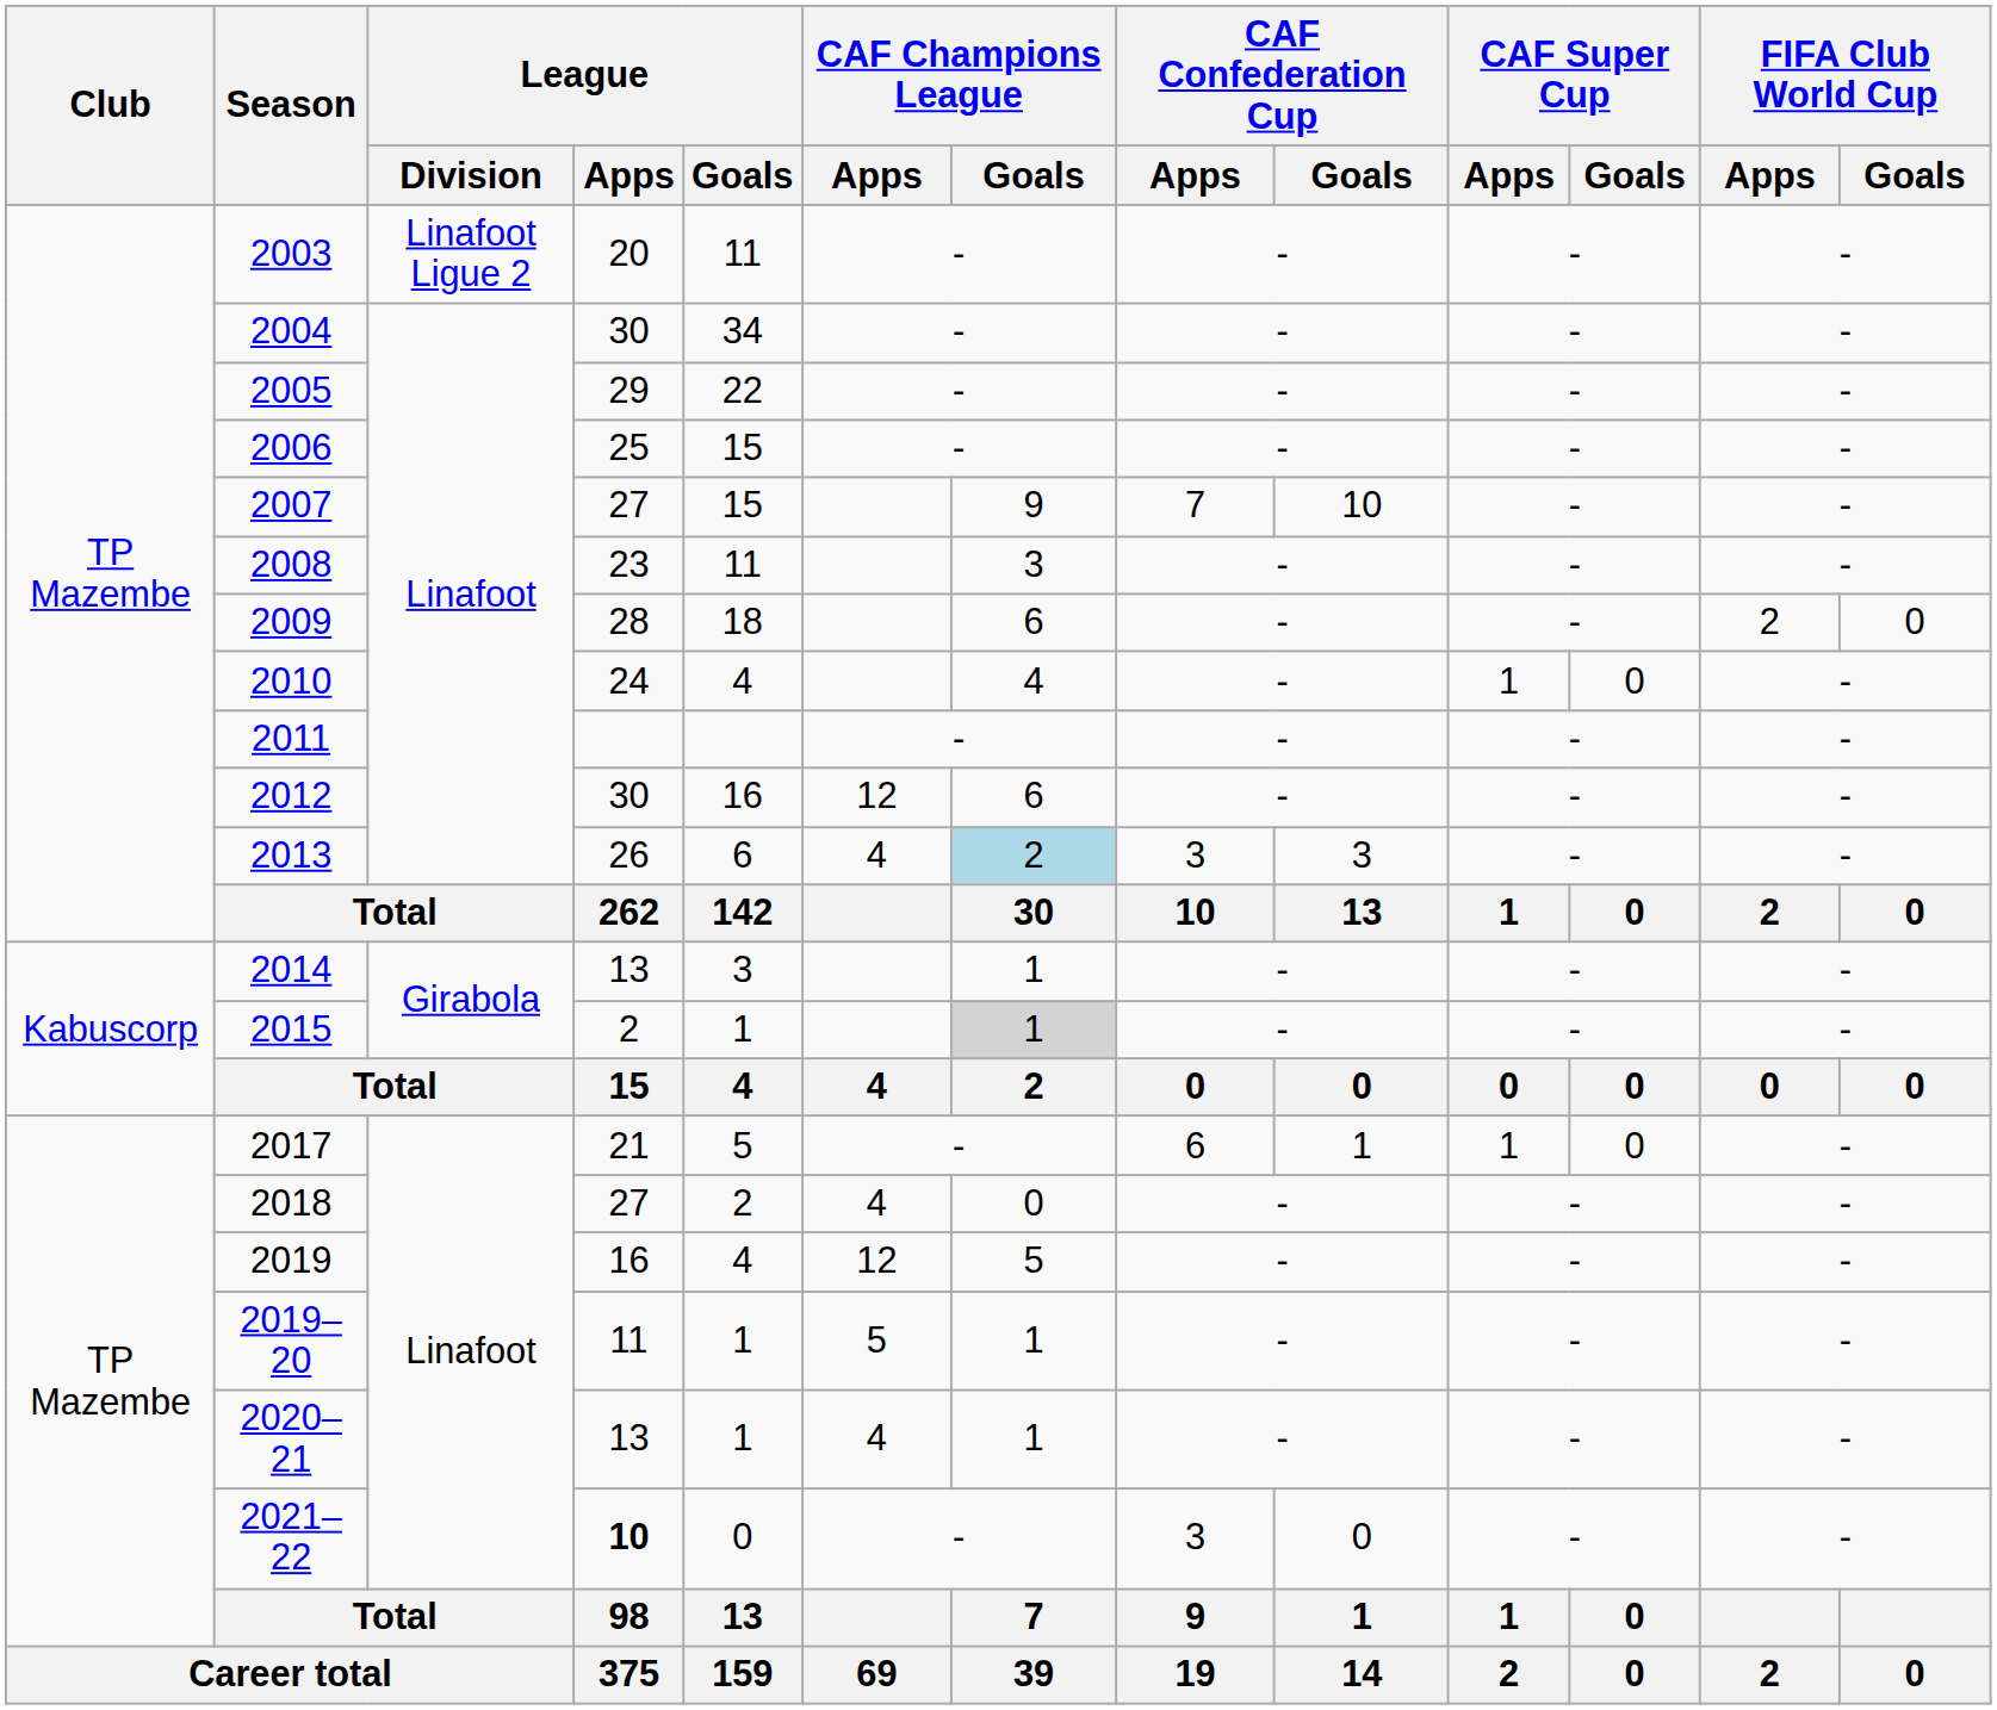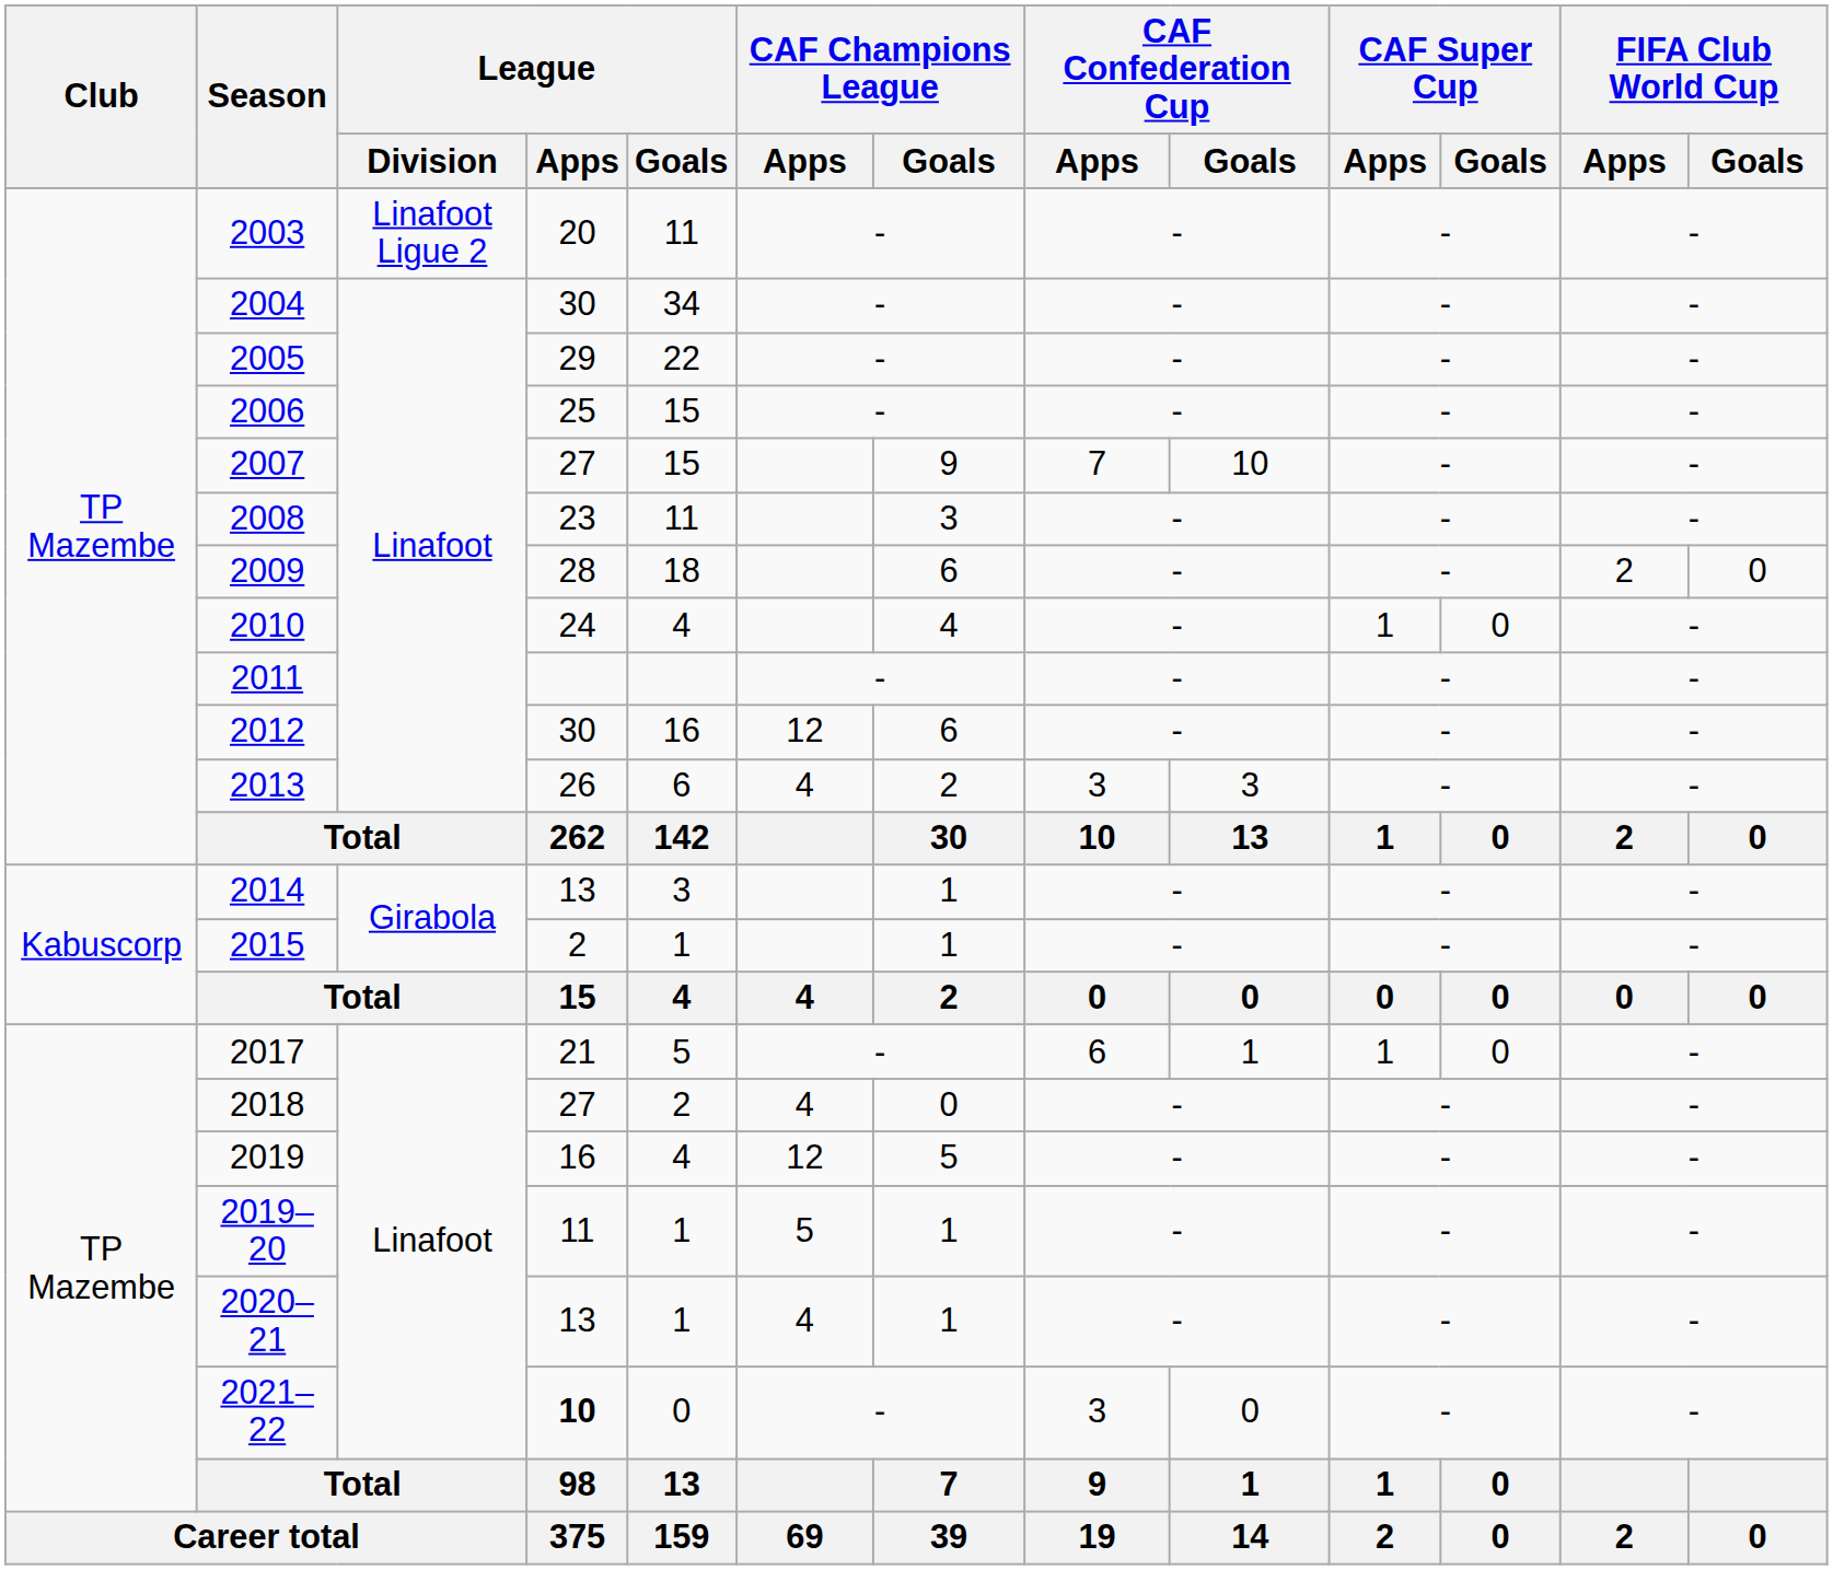2013 | CAF Champions League / Goals: lightblue background -> no background
2015 | CAF Champions League / Goals: lightgrey background -> no background
